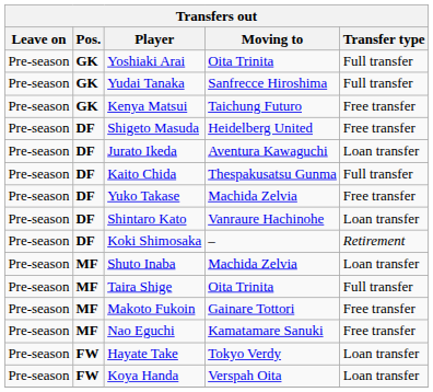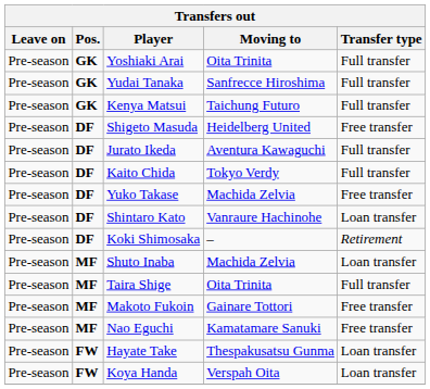Kenya Matsui | Transfer type: Free transfer -> Full transfer
Jurato Ikeda | Transfer type: Loan transfer -> Full transfer
Kaito Chida | Moving to: Thespakusatsu Gunma -> Tokyo Verdy
Hayate Take | Moving to: Tokyo Verdy -> Thespakusatsu Gunma
